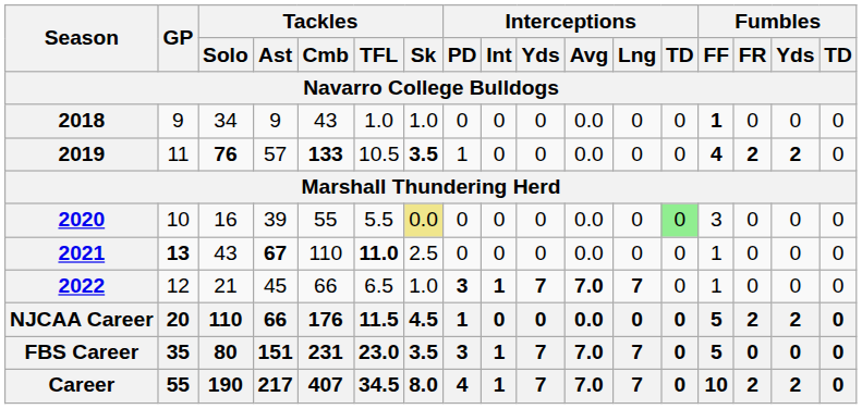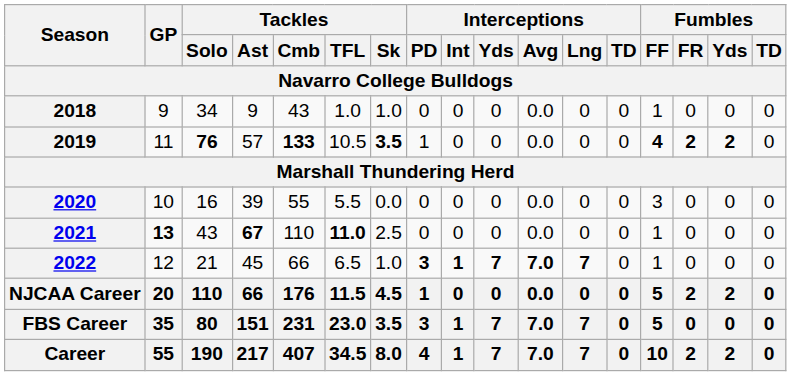2018 | Fumbles / FF: bold -> normal
2020 | Tackles / Sk: khaki background -> no background
2020 | Interceptions / TD: lightgreen background -> no background
